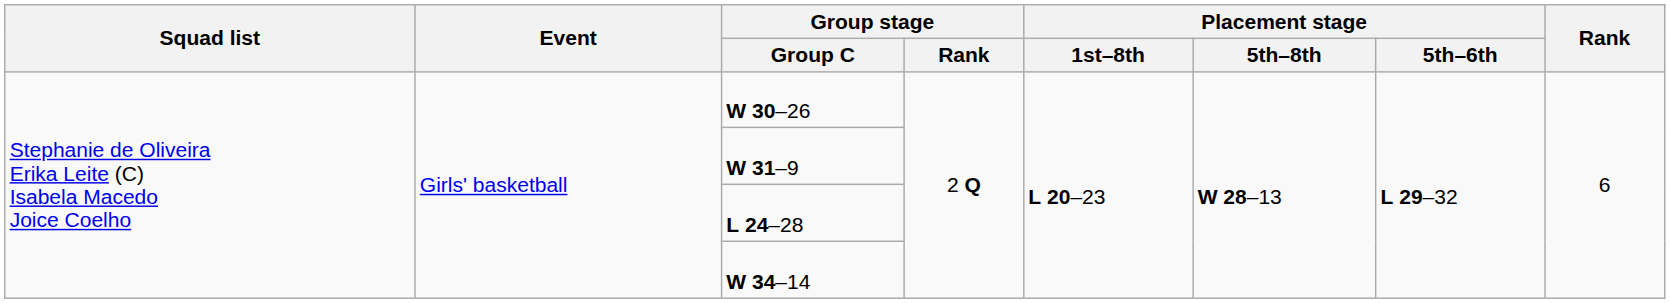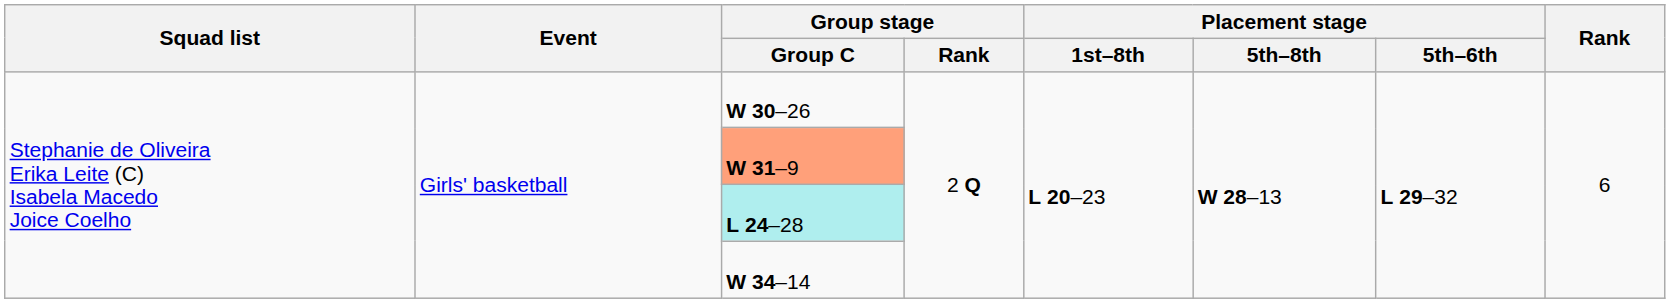W 31–9 | Group stage / Group C: no background -> lightsalmon background
L 24–28 | Group stage / Group C: no background -> paleturquoise background
